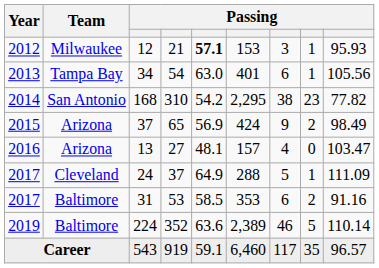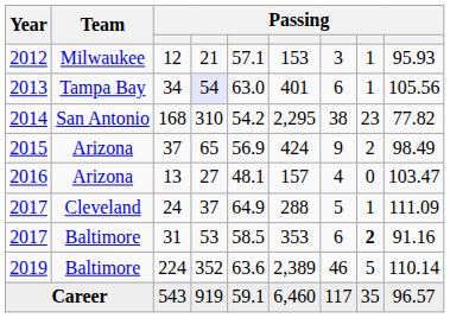12 | column 5: bold -> normal
34 | column 4: no background -> lavender background
31 | column 8: normal -> bold
